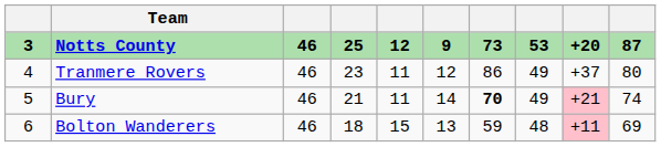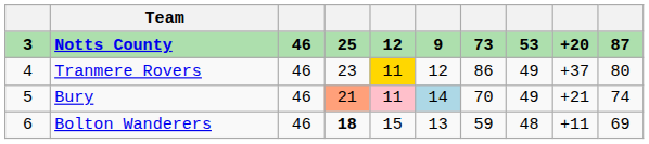Tranmere Rovers | column 5: no background -> gold background
Bury | column 4: no background -> lightsalmon background
Bury | column 5: no background -> pink background
Bury | column 6: no background -> lightblue background
Bury | column 7: bold -> normal
Bury | column 9: pink background -> no background
Bolton Wanderers | column 4: normal -> bold
Bolton Wanderers | column 9: pink background -> no background
